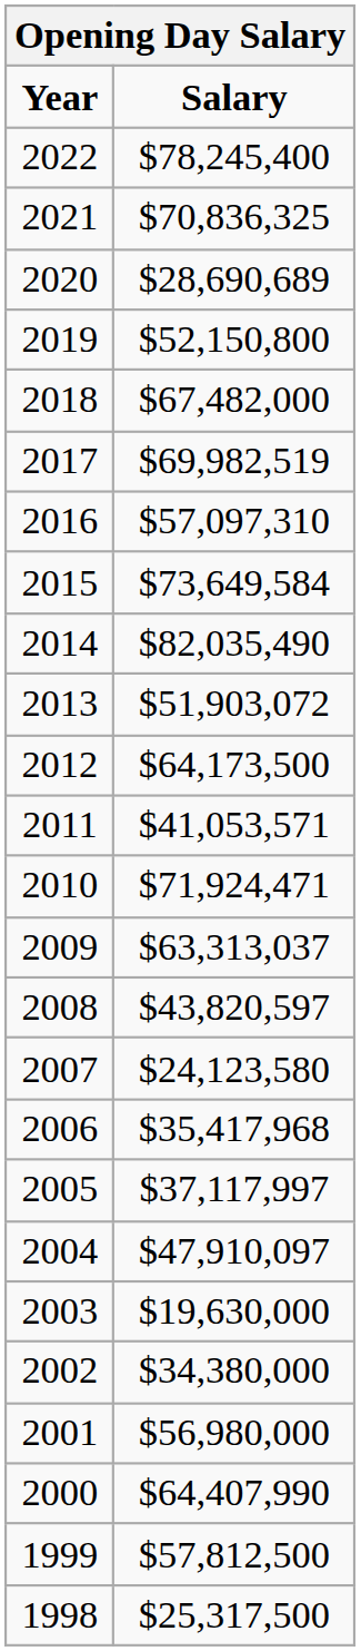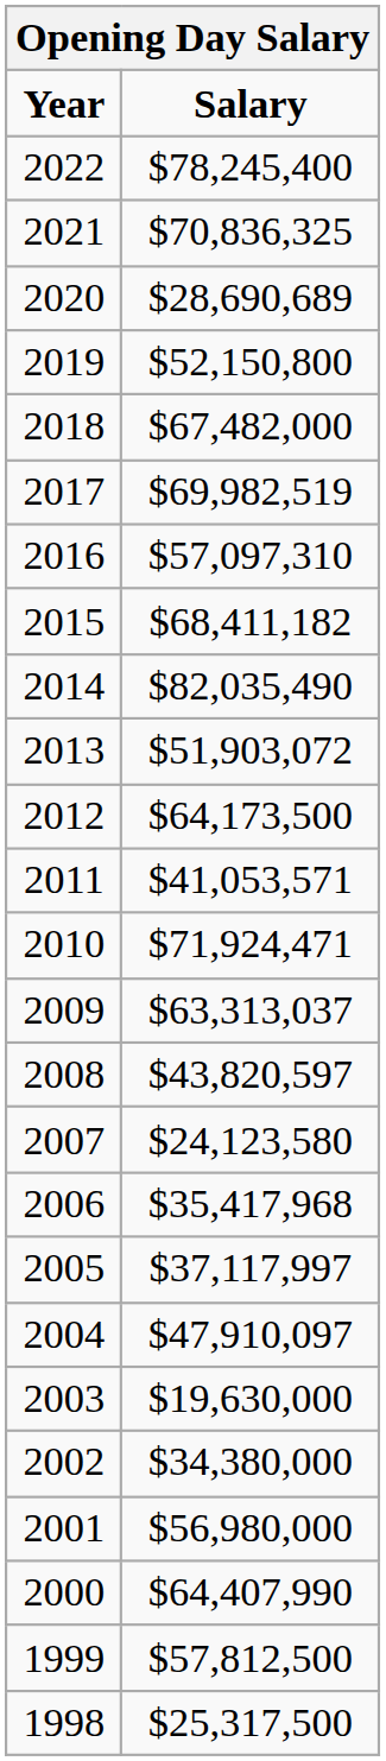2015 | Salary: $73,649,584 -> $68,411,182
